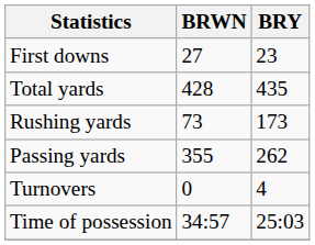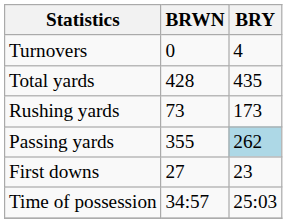rows swapped: First downs <-> Turnovers
Passing yards | BRY: no background -> lightblue background
